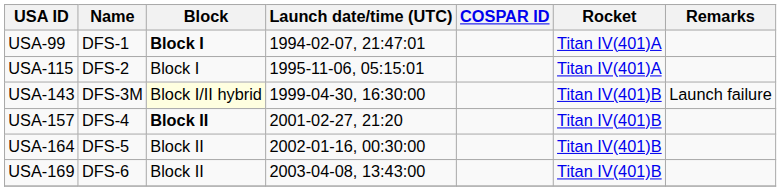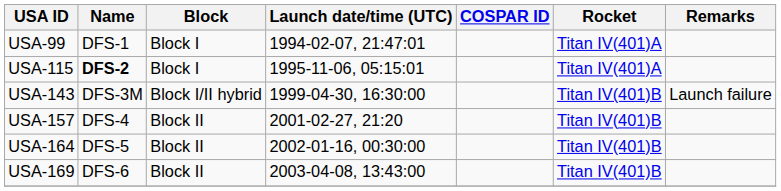USA-99 | Block: bold -> normal
USA-115 | Name: normal -> bold
USA-143 | Block: lightyellow background -> no background
USA-157 | Block: bold -> normal
